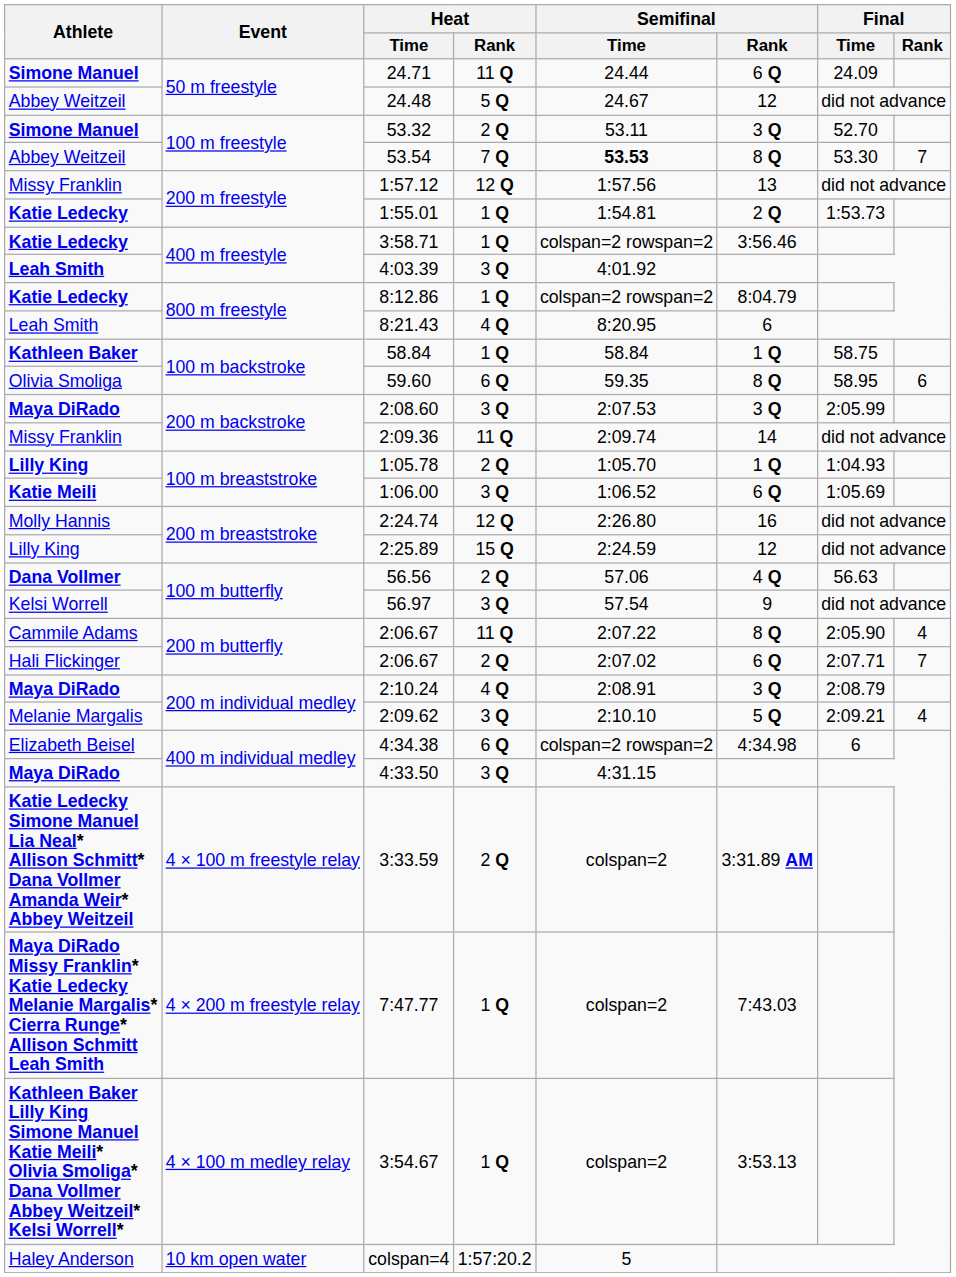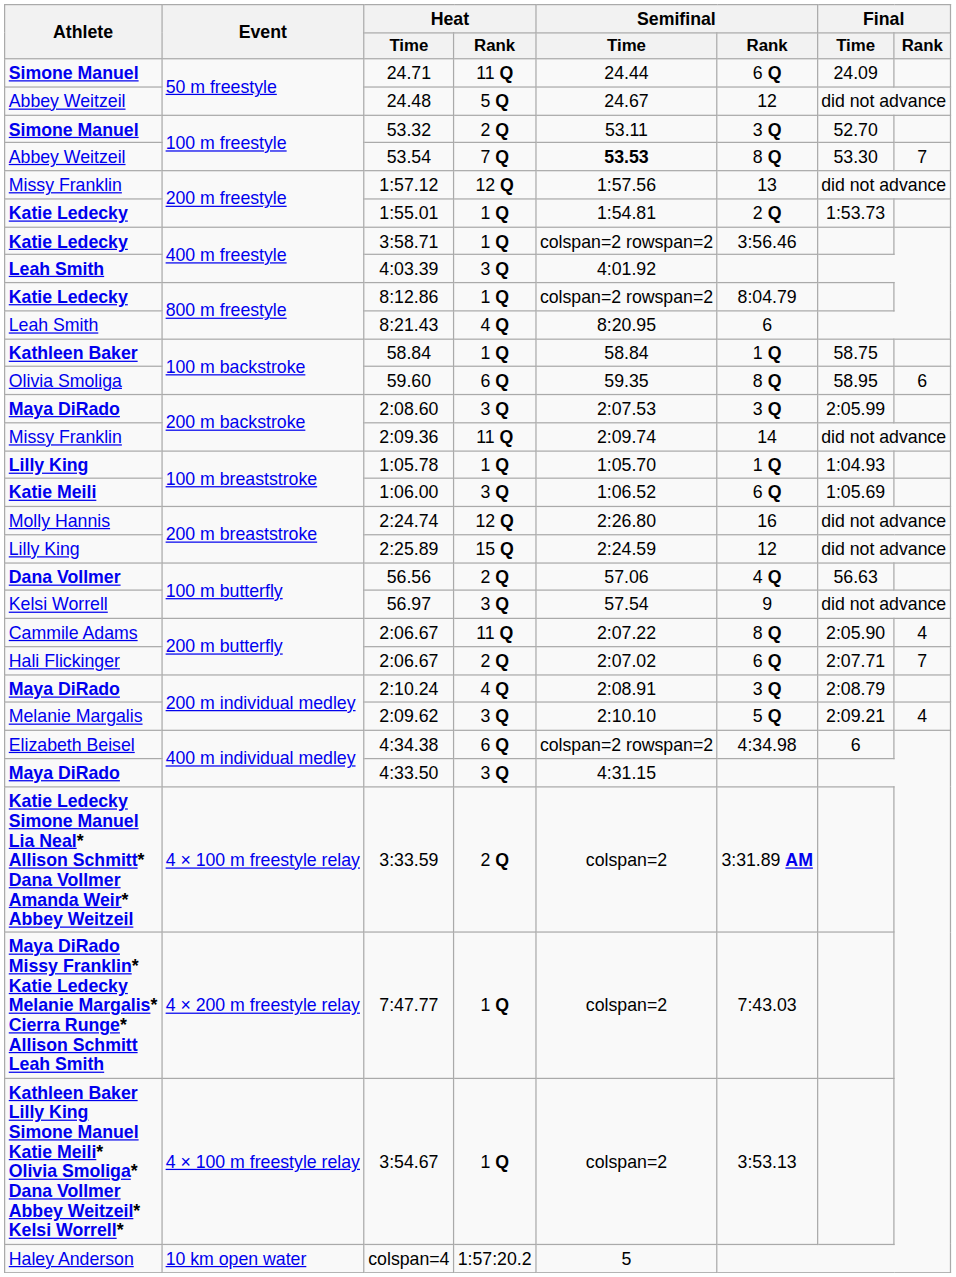1:05.78 | Heat / Rank: 2 Q -> 1 Q
3:54.67 | Event: 4 × 100 m medley relay -> 4 × 100 m freestyle relay
